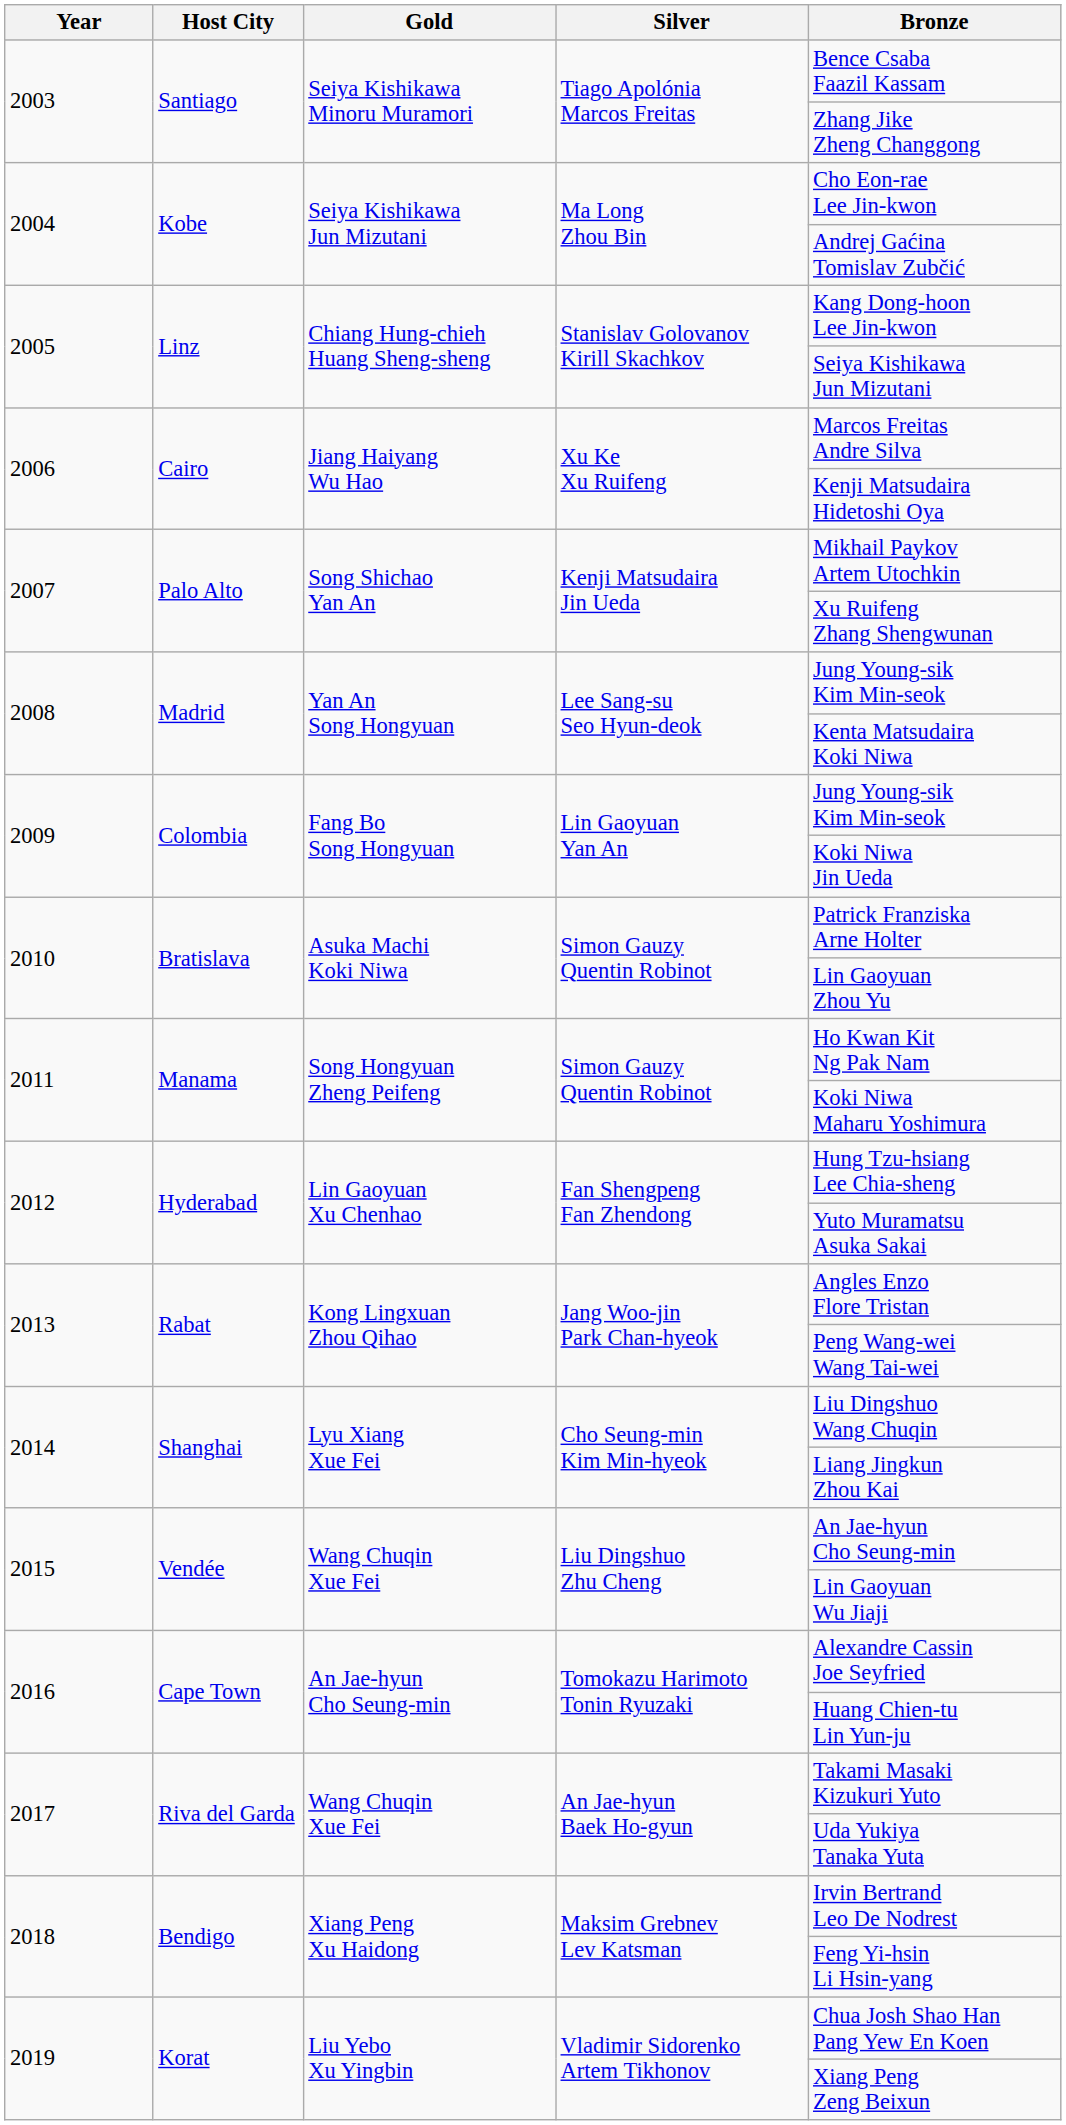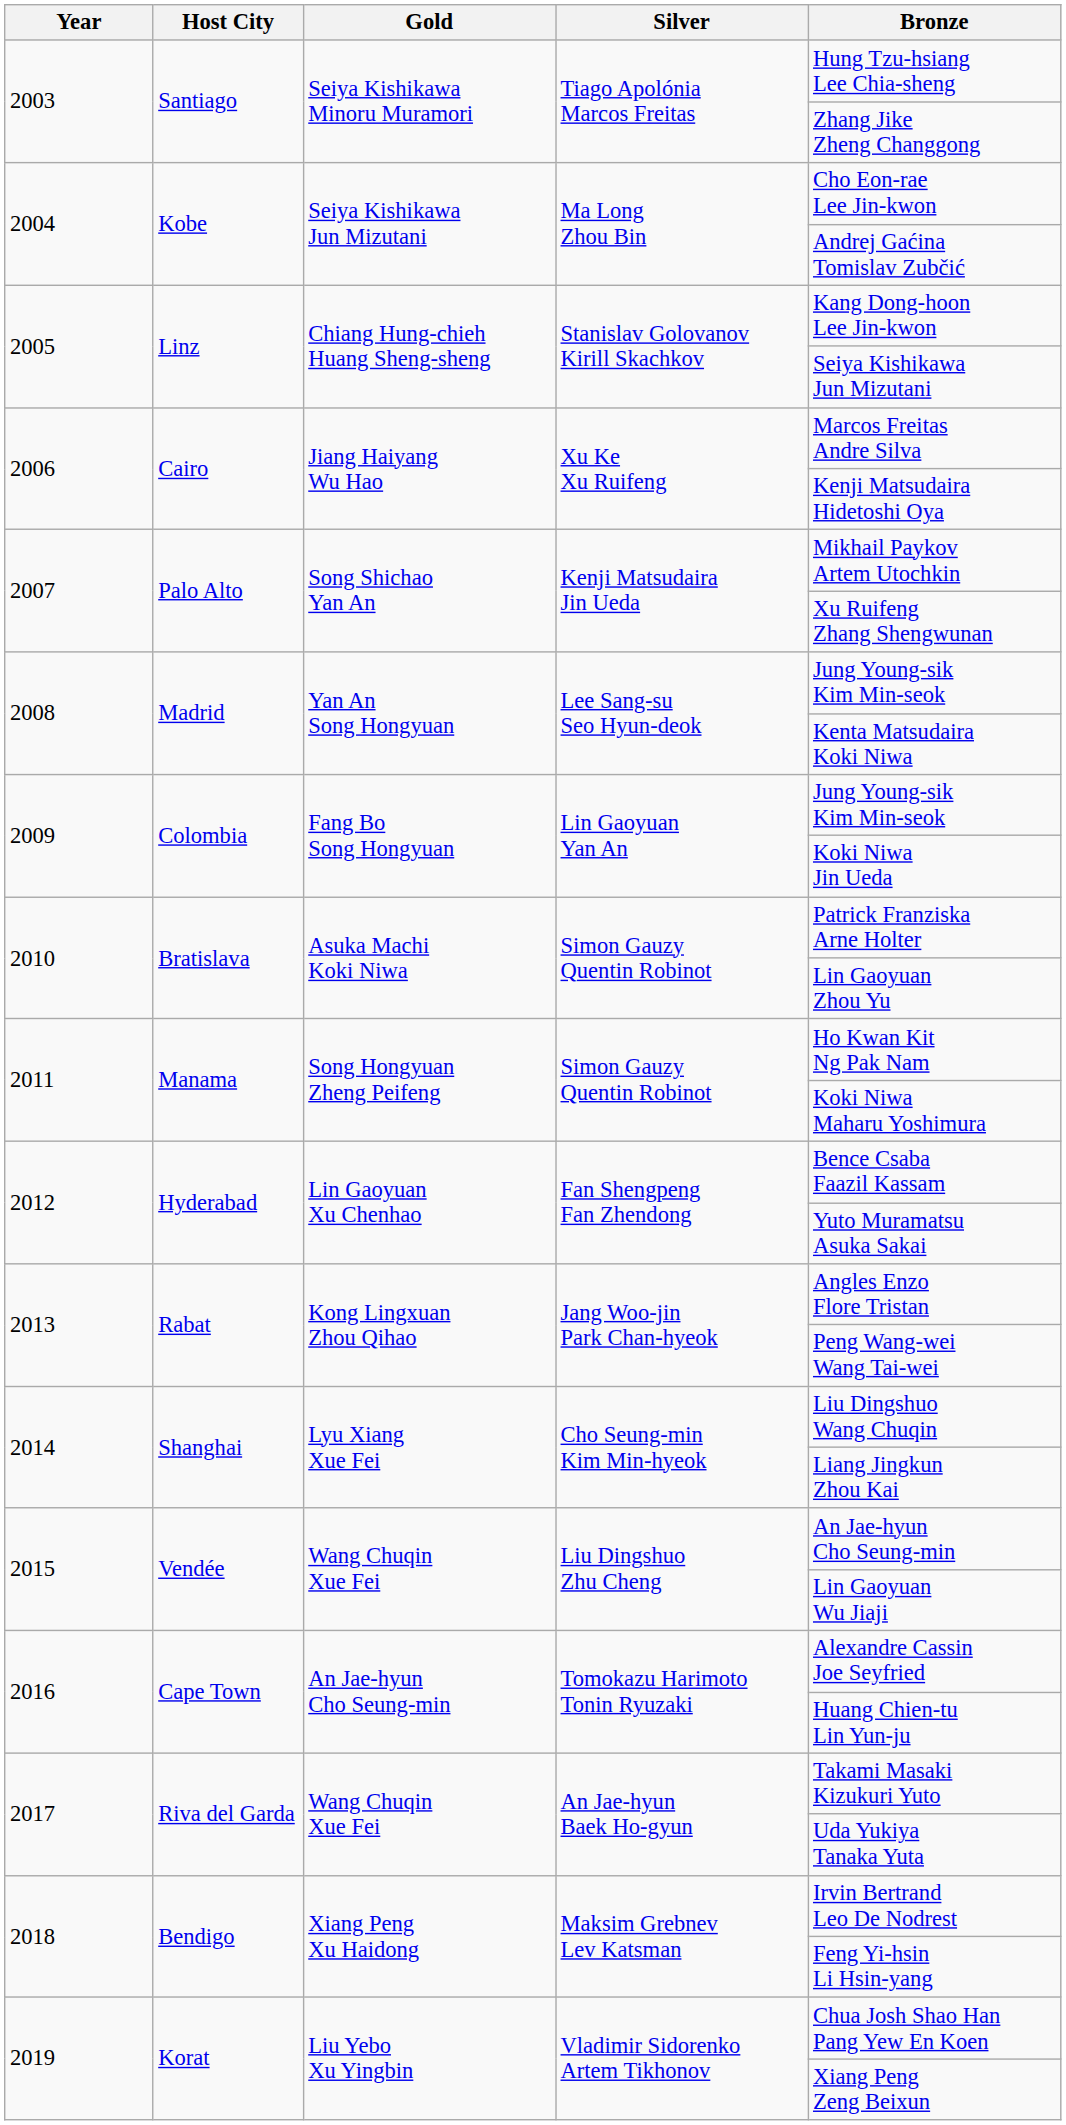row 2 | Bronze: Bence Csaba Faazil Kassam -> Hung Tzu-hsiang Lee Chia-sheng
row 20 | Bronze: Hung Tzu-hsiang Lee Chia-sheng -> Bence Csaba Faazil Kassam
